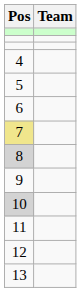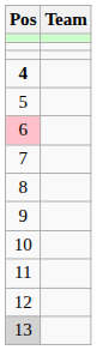row 5 | Pos: normal -> bold
row 7 | Pos: no background -> pink background
row 8 | Pos: khaki background -> no background
row 9 | Pos: lightgrey background -> no background
row 11 | Pos: lightgrey background -> no background
row 14 | Pos: no background -> lightgrey background
